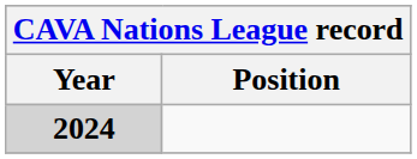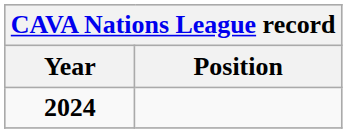2024 | Year: lightgrey background -> no background
